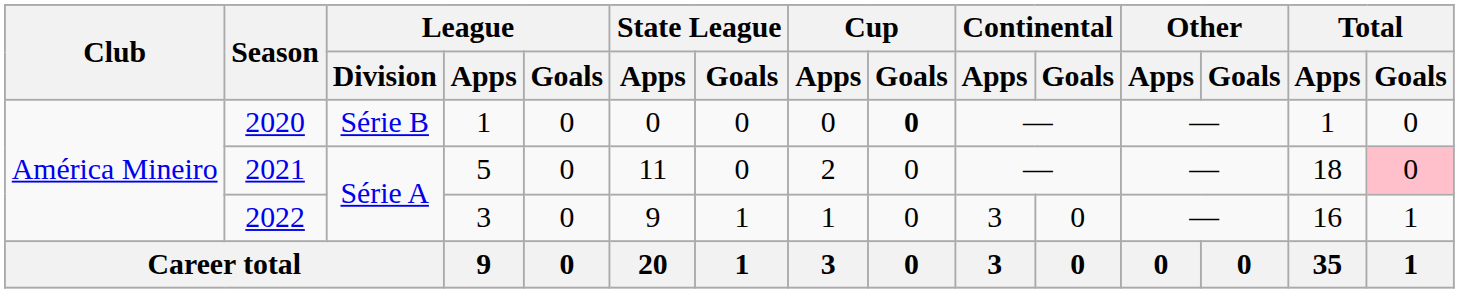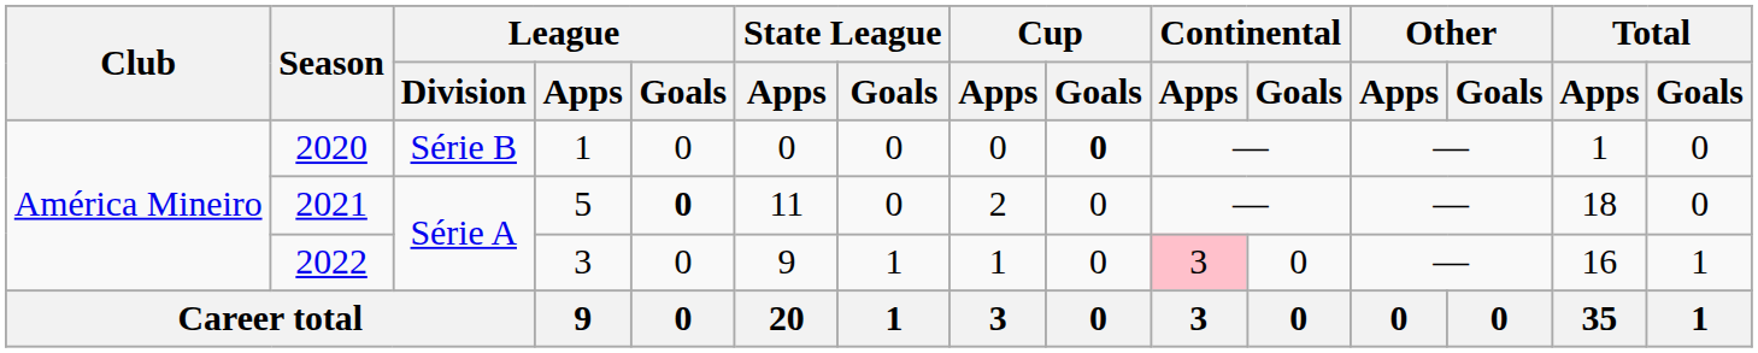2021 | League / Goals: normal -> bold
2021 | Total / Goals: pink background -> no background
2022 | Continental / Apps: no background -> pink background
